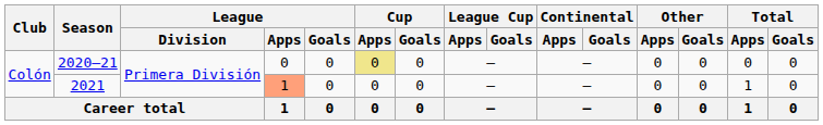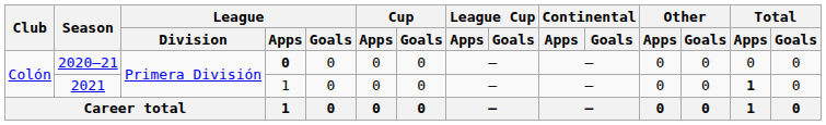2020–21 | League / Apps: normal -> bold
2020–21 | Cup / Apps: khaki background -> no background
2021 | League / Apps: lightsalmon background -> no background
2021 | Total / Apps: normal -> bold
